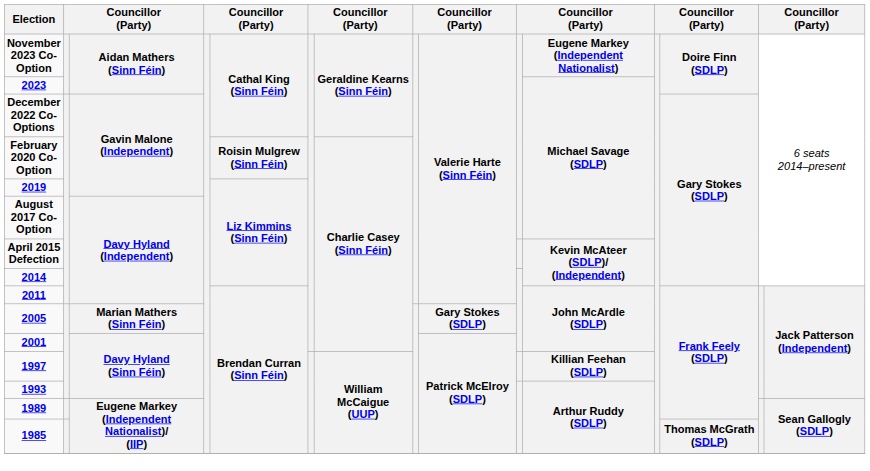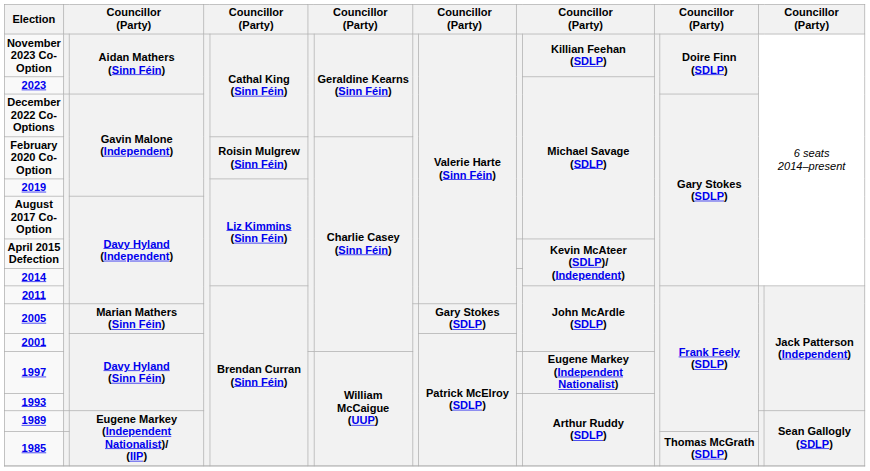November 2023 Co-Option | column 11: Eugene Markey (Independent Nationalist) -> Killian Feehan (SDLP)
1997 | column 11: Killian Feehan (SDLP) -> Eugene Markey (Independent Nationalist)
